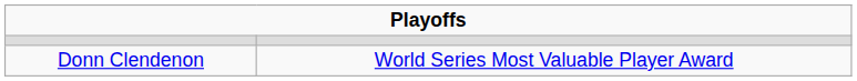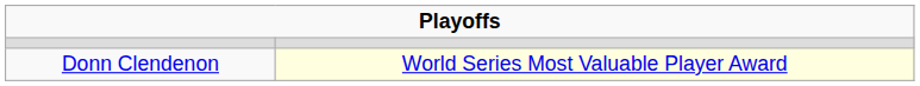Donn Clendenon | column 2: no background -> lightyellow background
